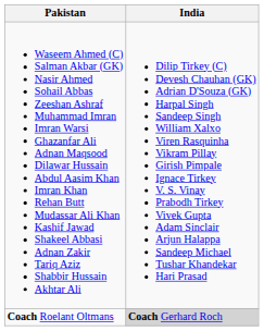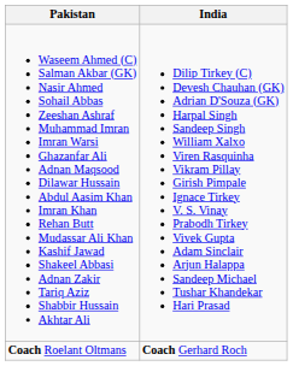Coach Roelant Oltmans | India: lightgrey background -> no background
